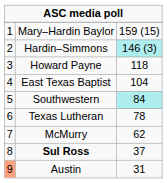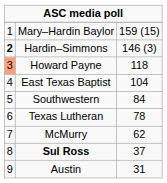Hardin–Simmons | column 1: normal -> bold
Hardin–Simmons | column 3: paleturquoise background -> no background
Howard Payne | column 1: no background -> lightsalmon background
Southwestern | column 3: paleturquoise background -> no background
Austin | column 1: lightsalmon background -> no background
